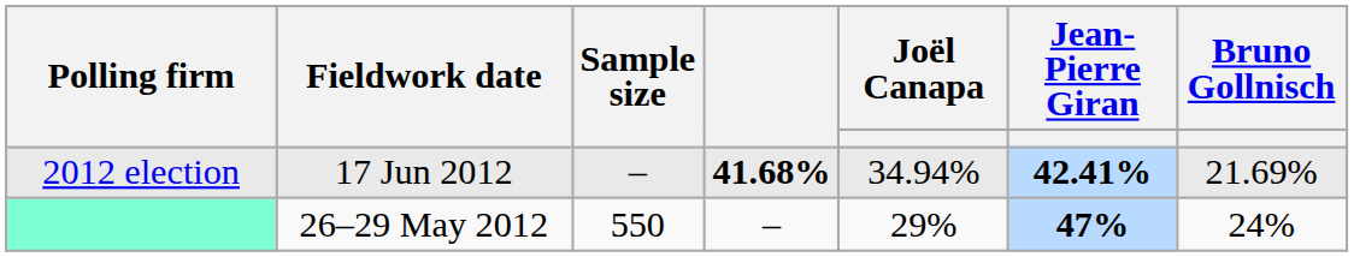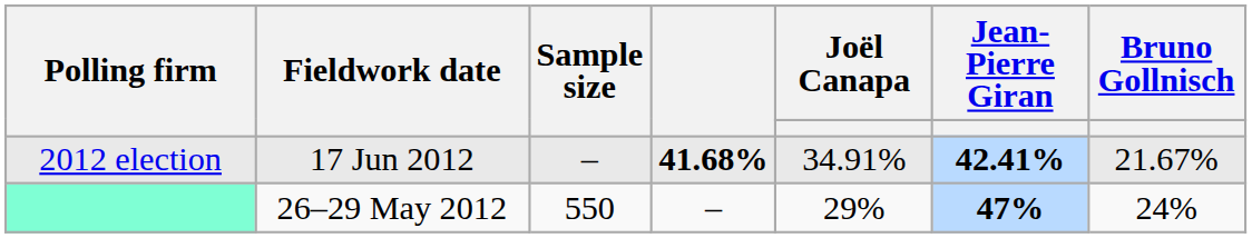2012 election | Joël Canapa: 34.94% -> 34.91%
2012 election | Bruno Gollnisch: 21.69% -> 21.67%
